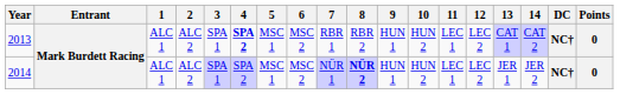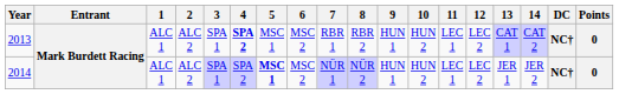2014 | 5: normal -> bold
2014 | 8: bold -> normal
